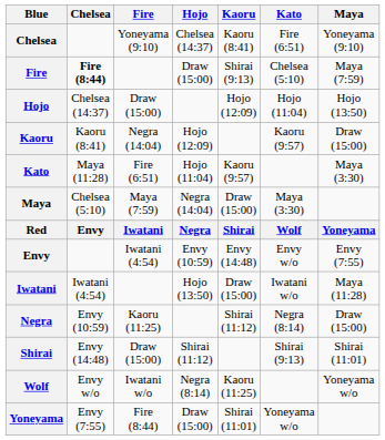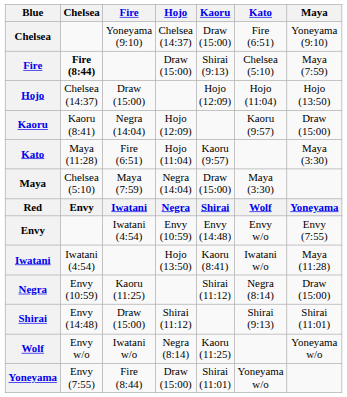row 2 | Kaoru: Kaoru (8:41) -> Draw (15:00)
row 10 | Kaoru: Draw (15:00) -> Kaoru (8:41)
